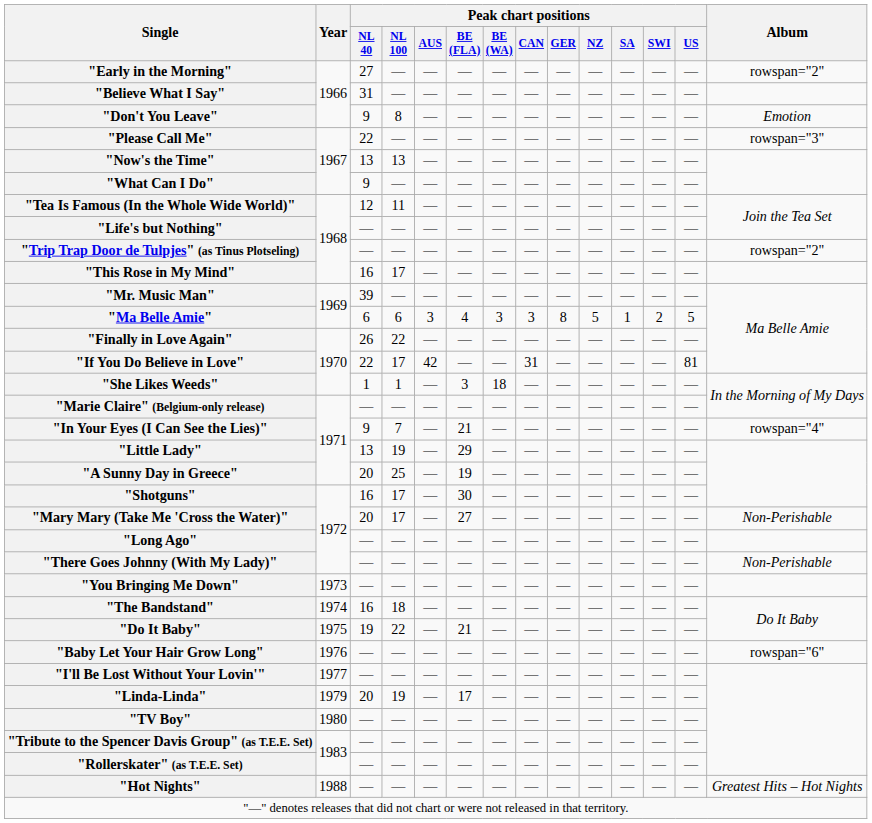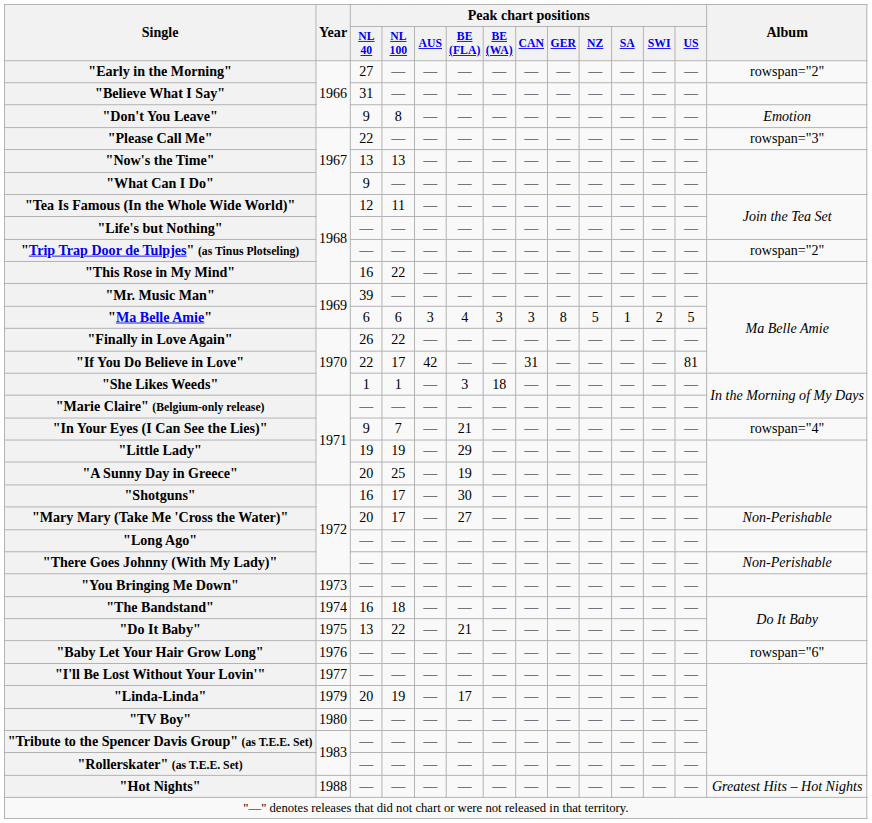"This Rose in My Mind" | Peak chart positions / NL 100: 17 -> 22
"Little Lady" | Peak chart positions / NL 40: 13 -> 19
"Do It Baby" | Peak chart positions / NL 40: 19 -> 13
